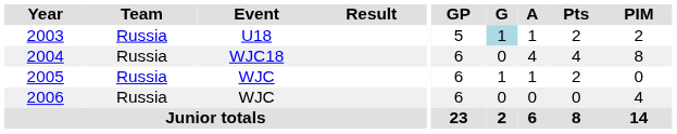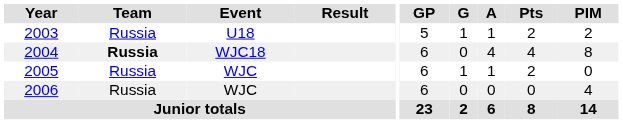2003 | G: lightblue background -> no background
2004 | Team: normal -> bold
